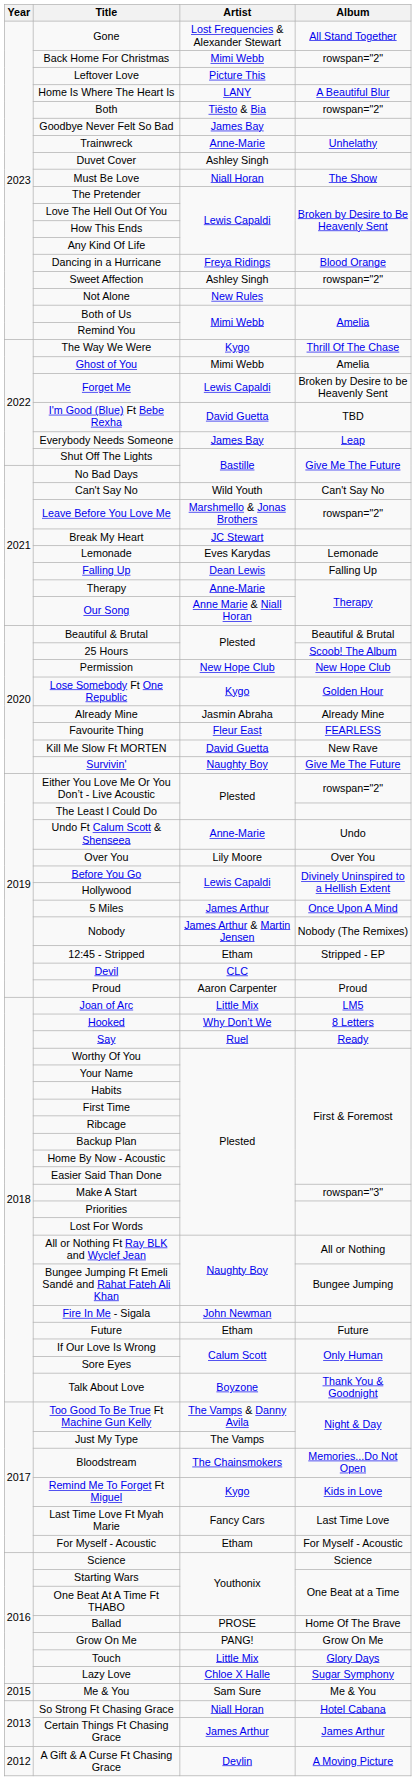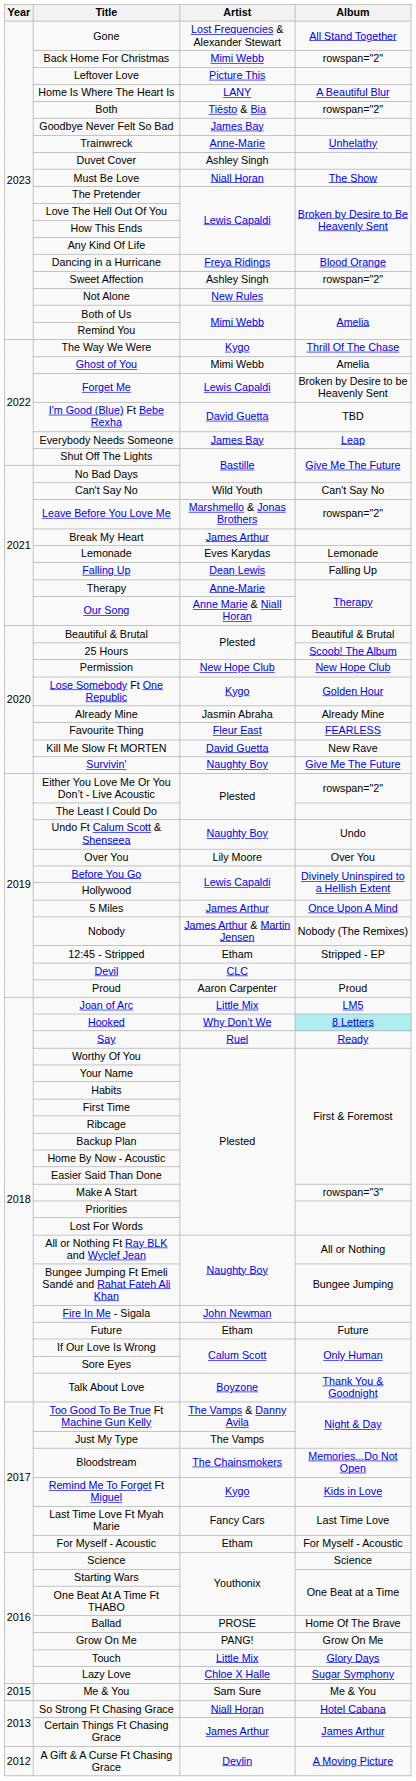Break My Heart | Artist: JC Stewart -> James Arthur
Undo Ft Calum Scott & Shenseea | Artist: Anne-Marie -> Naughty Boy
Hooked | Album: no background -> paleturquoise background
